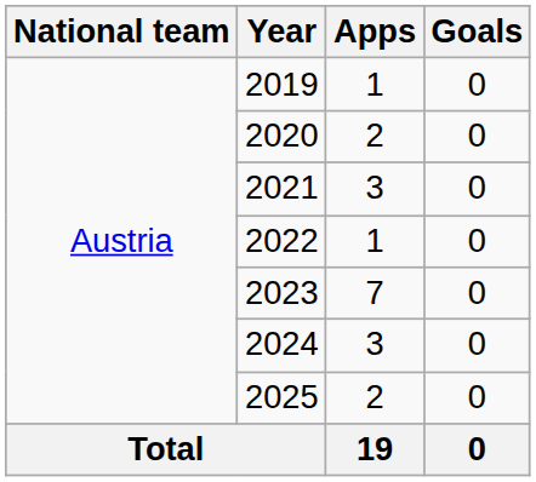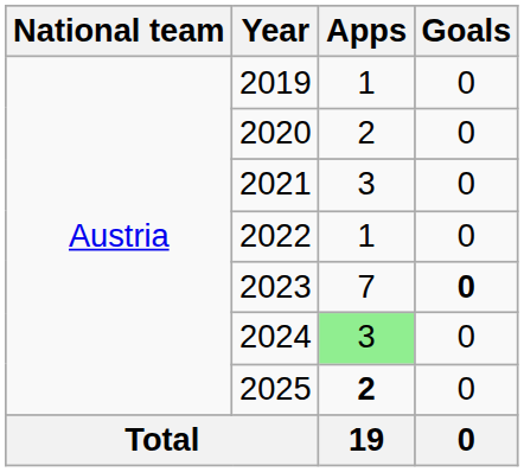2023 | Goals: normal -> bold
2024 | Apps: no background -> lightgreen background
2025 | Apps: normal -> bold
